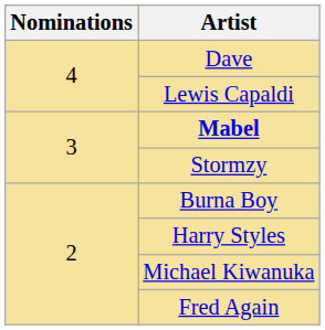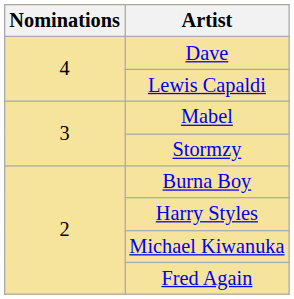Mabel | Artist: bold -> normal
